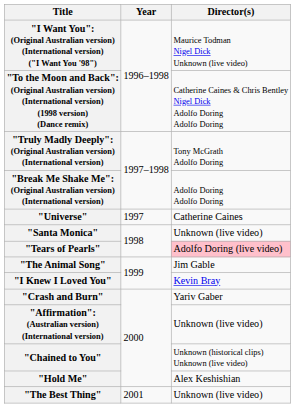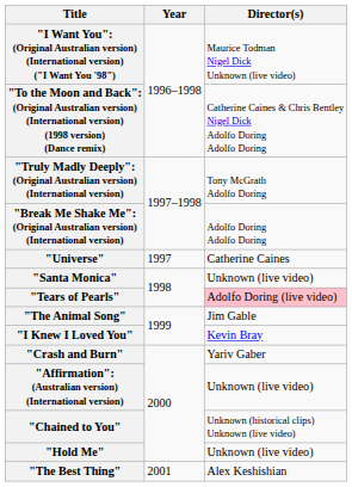"Hold Me" | Director(s): Alex Keshishian -> Unknown (live video)
"The Best Thing" | Director(s): Unknown (live video) -> Alex Keshishian
